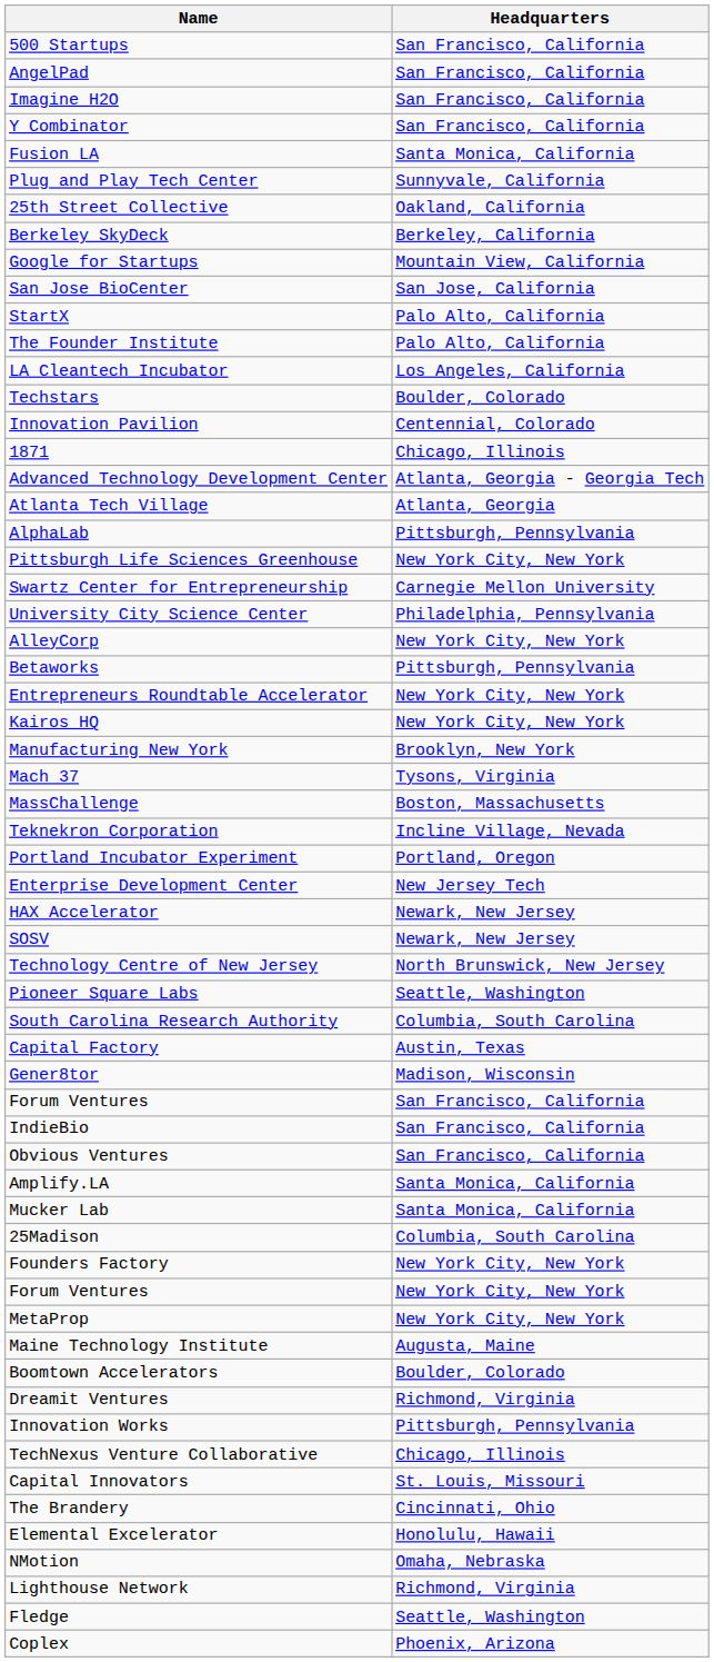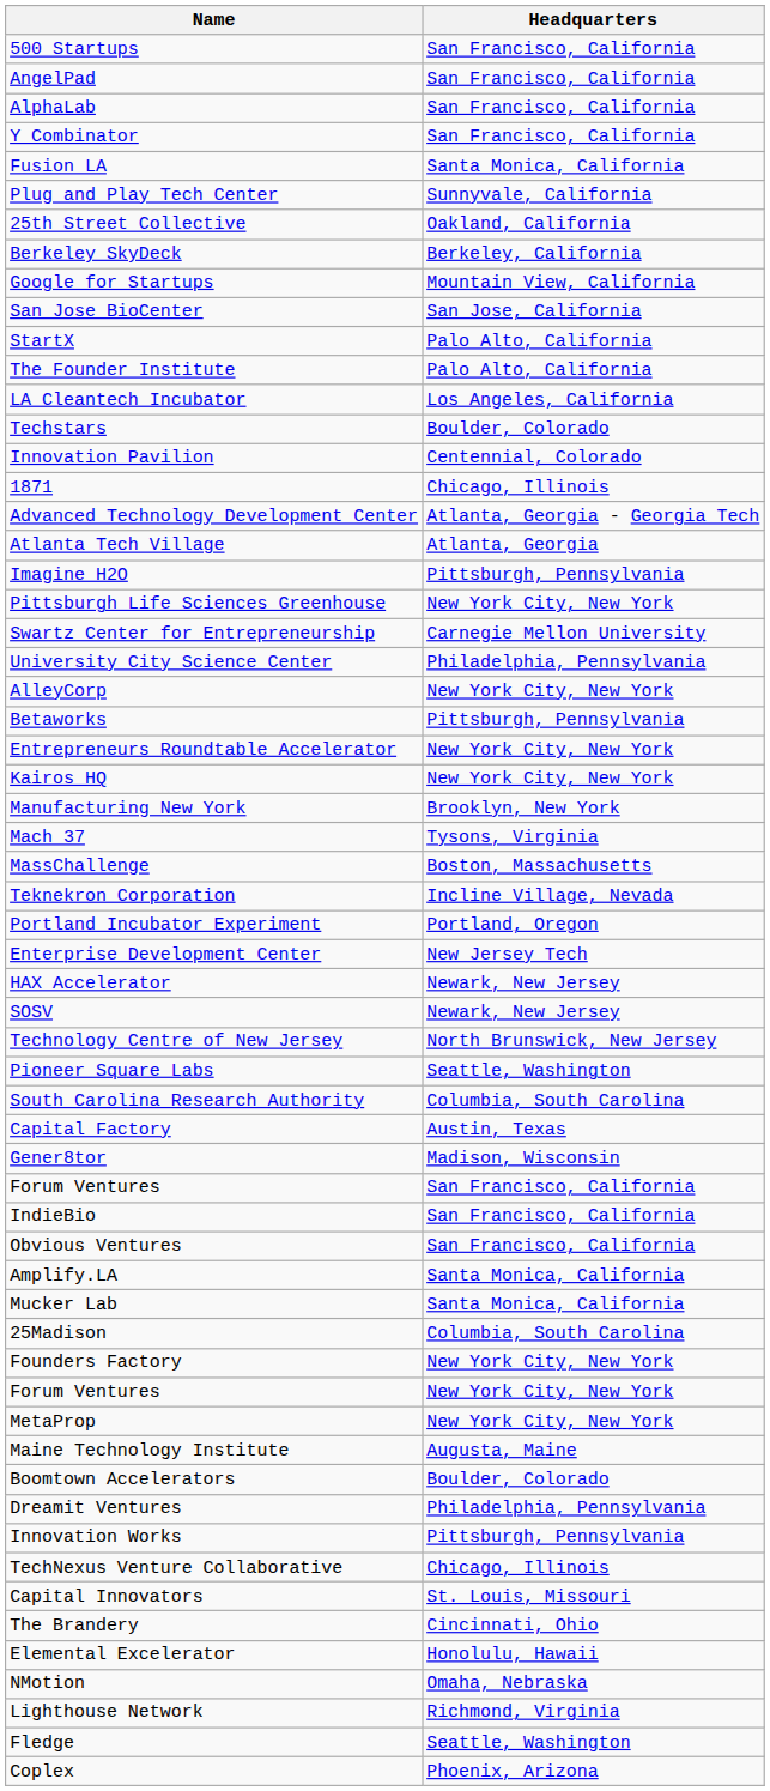row 4 | Name: Imagine H2O -> AlphaLab
row 20 | Name: AlphaLab -> Imagine H2O
row 52 | Headquarters: Richmond, Virginia -> Philadelphia, Pennsylvania
